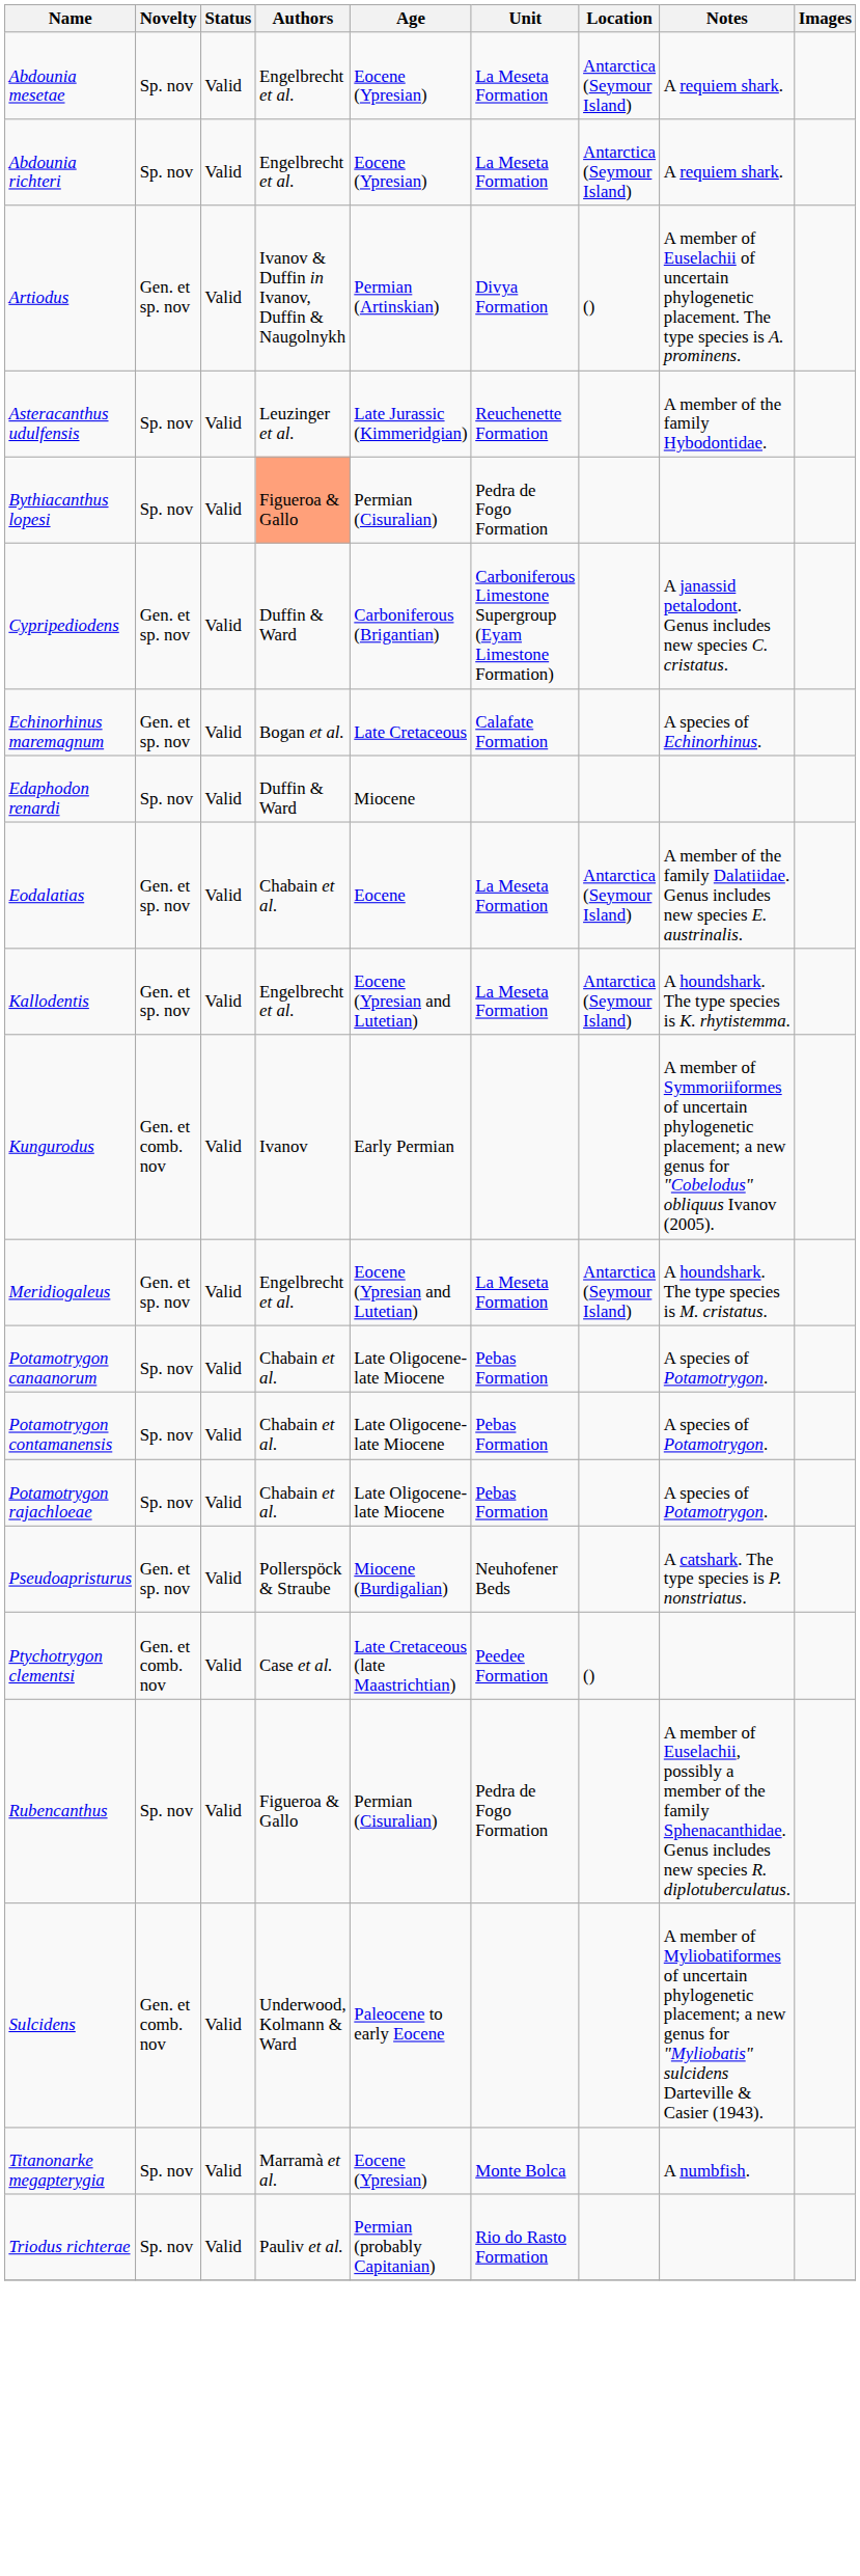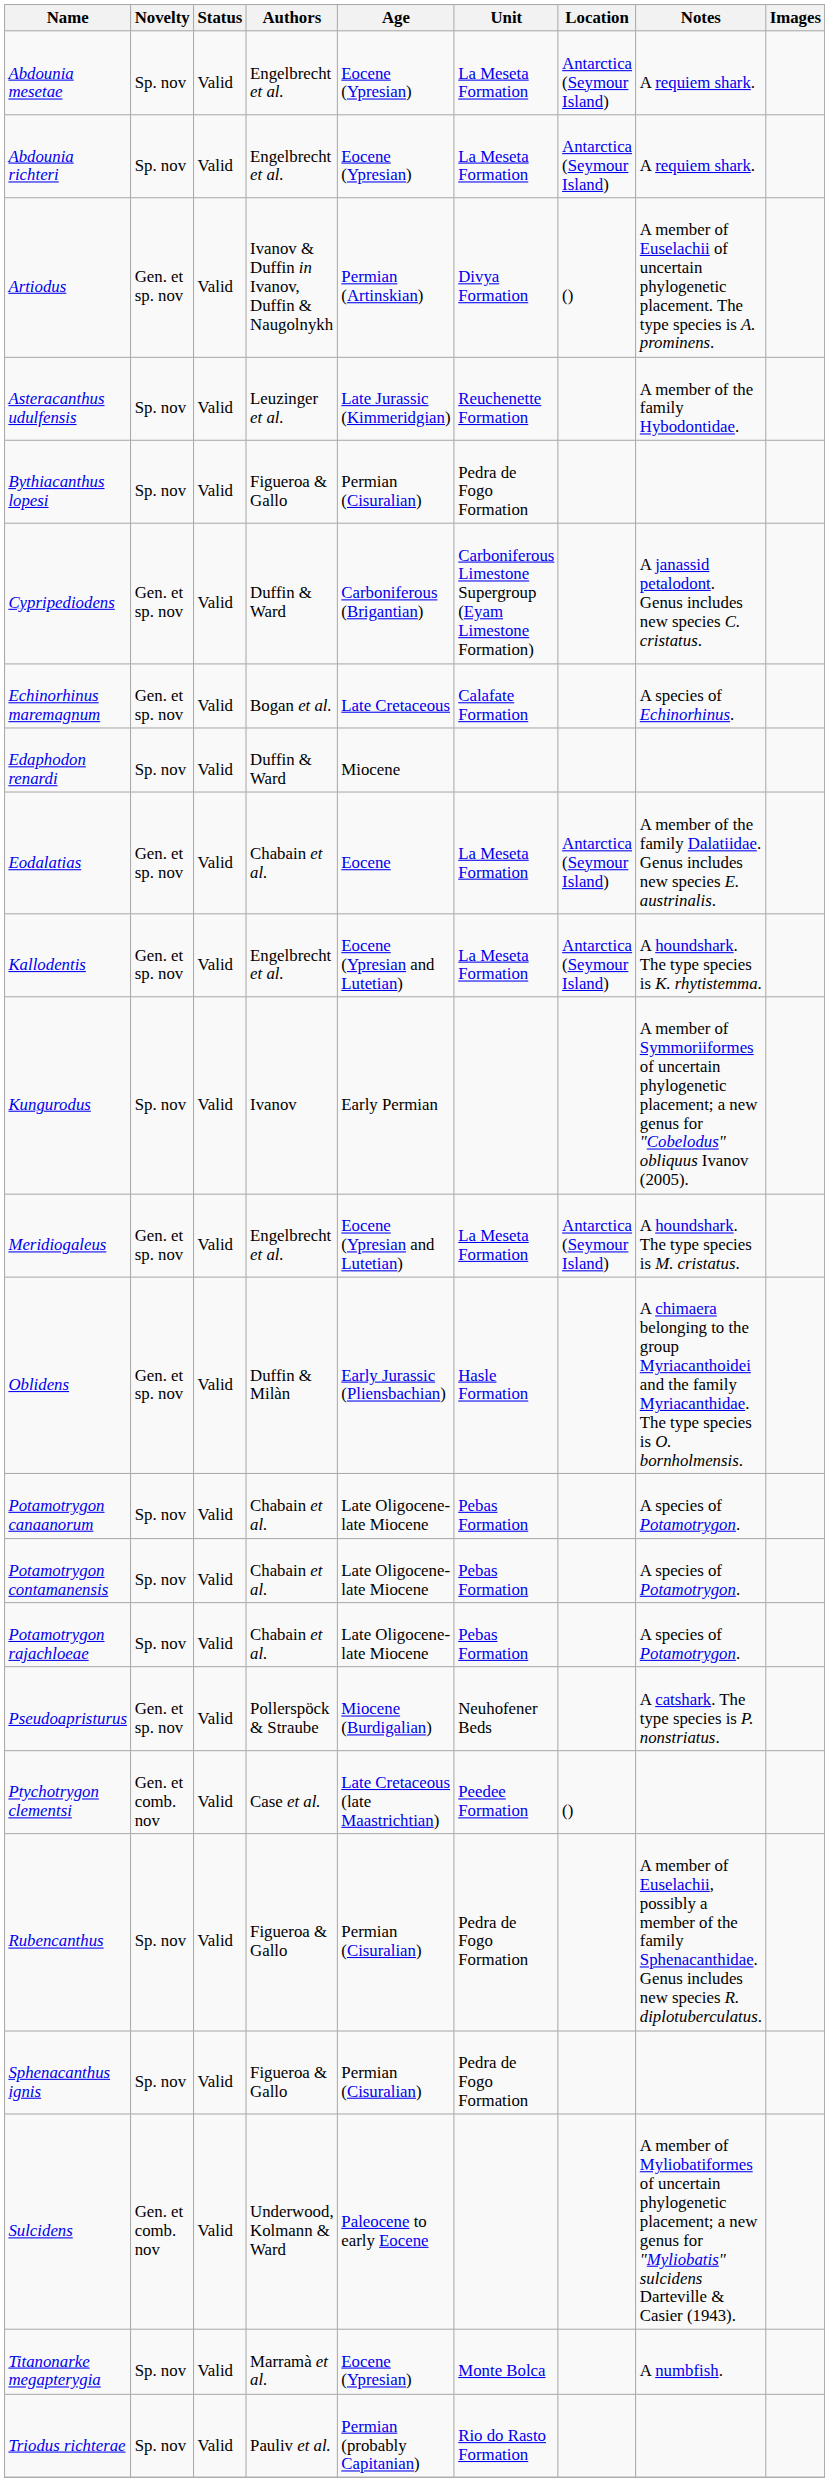Bythiacanthus lopesi | Authors: lightsalmon background -> no background
Kungurodus | Novelty: Gen. et comb. nov -> Sp. nov
+ row: Oblidens | Gen. et sp. nov | Valid | Duffin & Milàn | Early Jurassic (Pliensbachian) | Hasle Formation | A chimaera belonging to the group Myriacanthoidei and the family Myriacanthidae. The type species is O. bornholmensis.
+ row: Sphenacanthus ignis | Sp. nov | Valid | Figueroa & Gallo | Permian (Cisuralian) | Pedra de Fogo Formation
